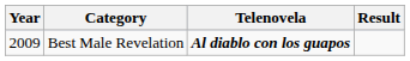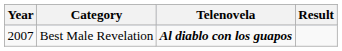Best Male Revelation | Year: 2009 -> 2007
